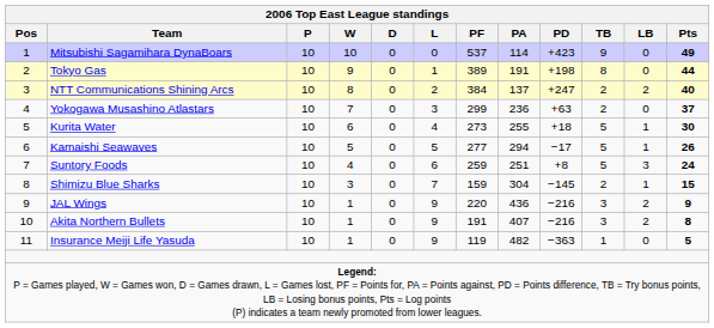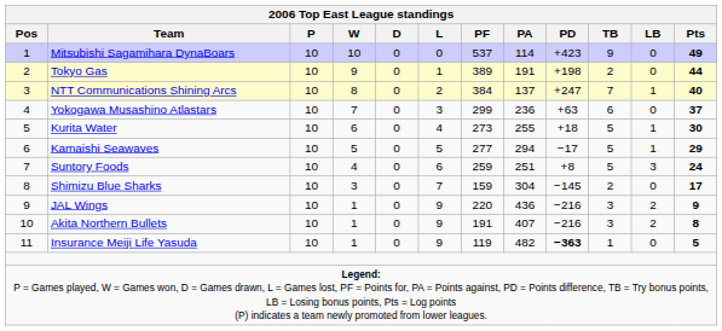Tokyo Gas | TB: 8 -> 2
NTT Communications Shining Arcs | TB: 2 -> 7
NTT Communications Shining Arcs | LB: 2 -> 1
Yokogawa Musashino Atlastars | TB: 2 -> 6
Kamaishi Seawaves | Pts: 26 -> 29
Shimizu Blue Sharks | LB: 1 -> 0
Shimizu Blue Sharks | Pts: 15 -> 17
Insurance Meiji Life Yasuda | PD: normal -> bold
